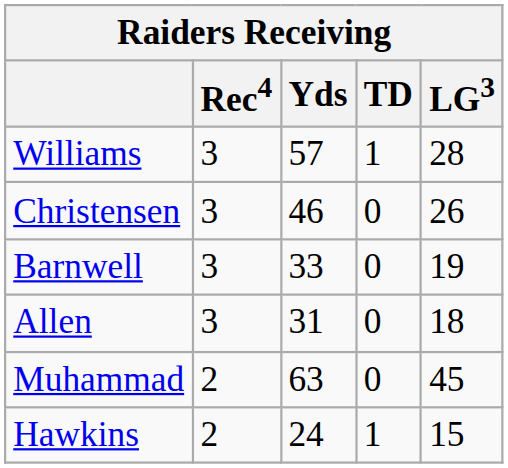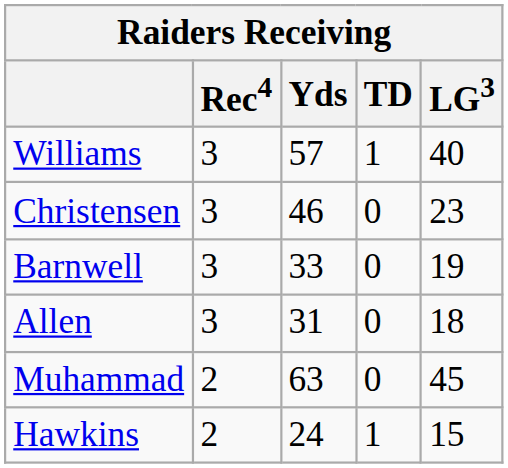Williams | LG3: 28 -> 40
Christensen | LG3: 26 -> 23
